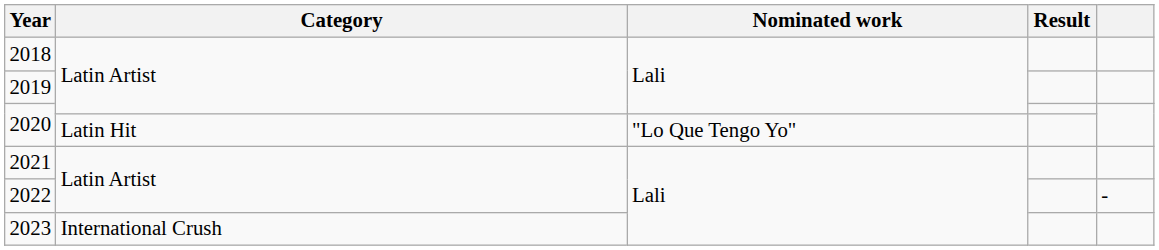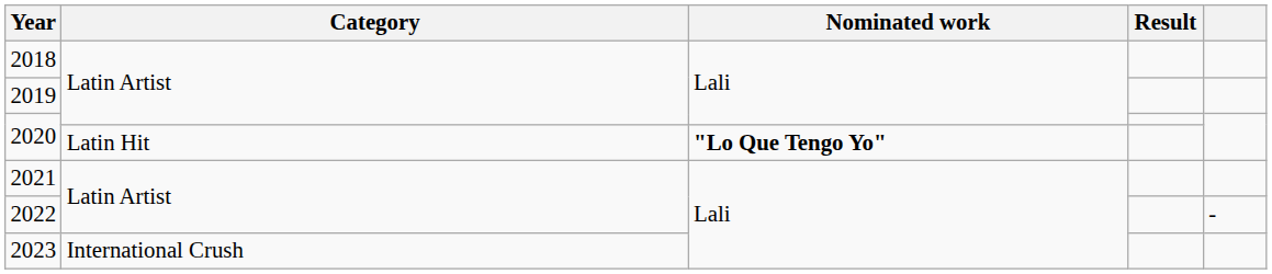2020 / Latin Hit | Nominated work: normal -> bold
